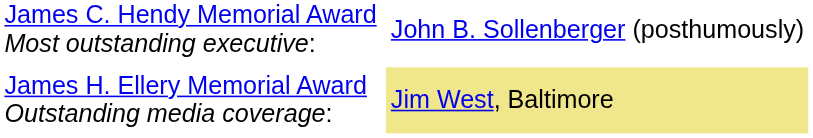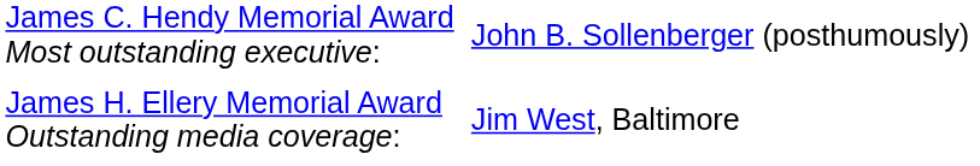James H. Ellery Memorial Award Outstanding media coverage: | column 2: khaki background -> no background
